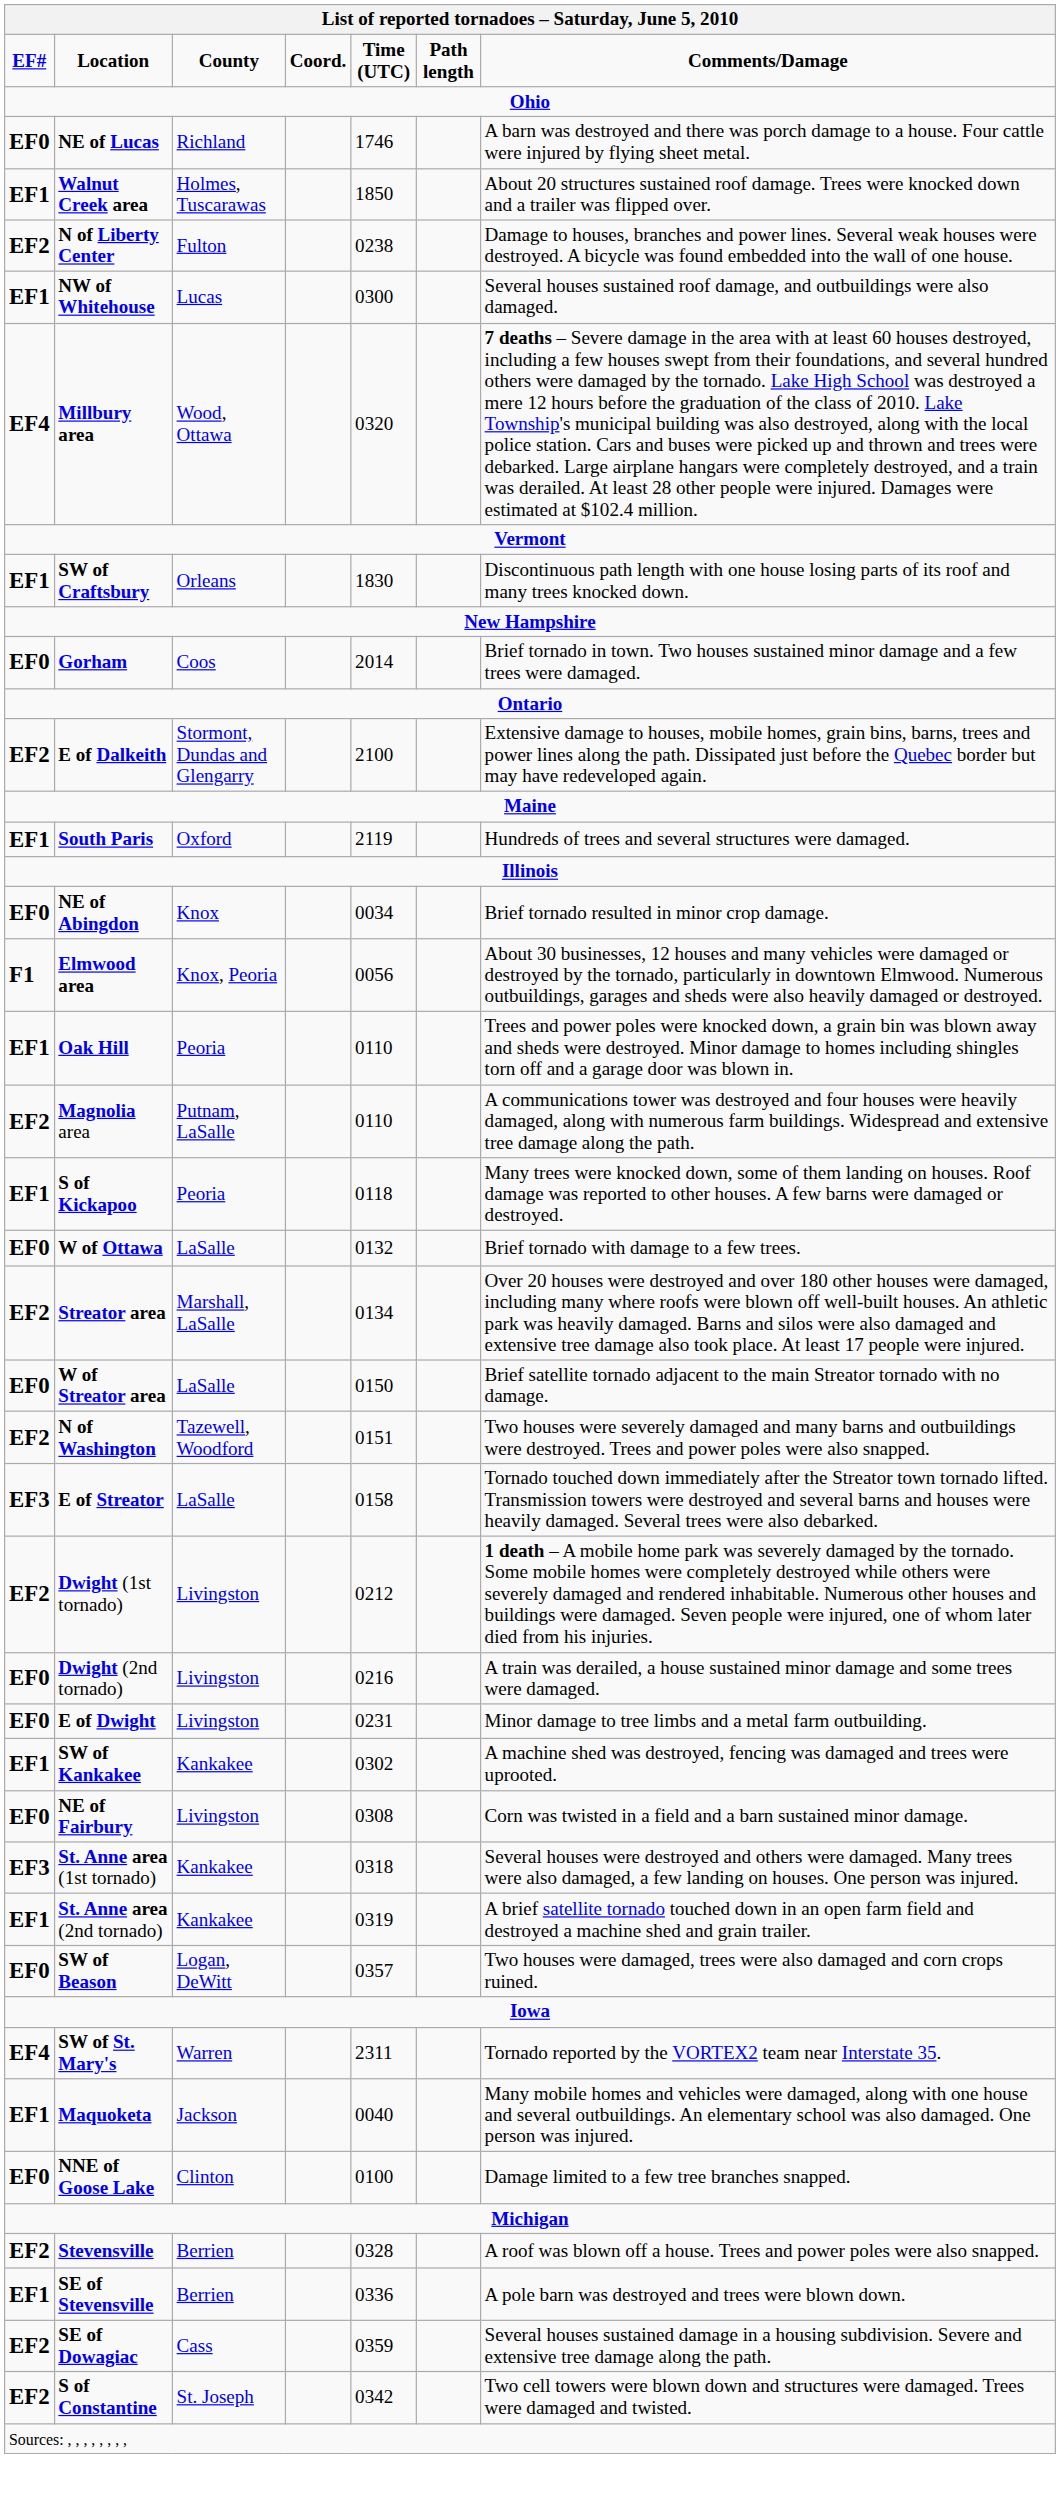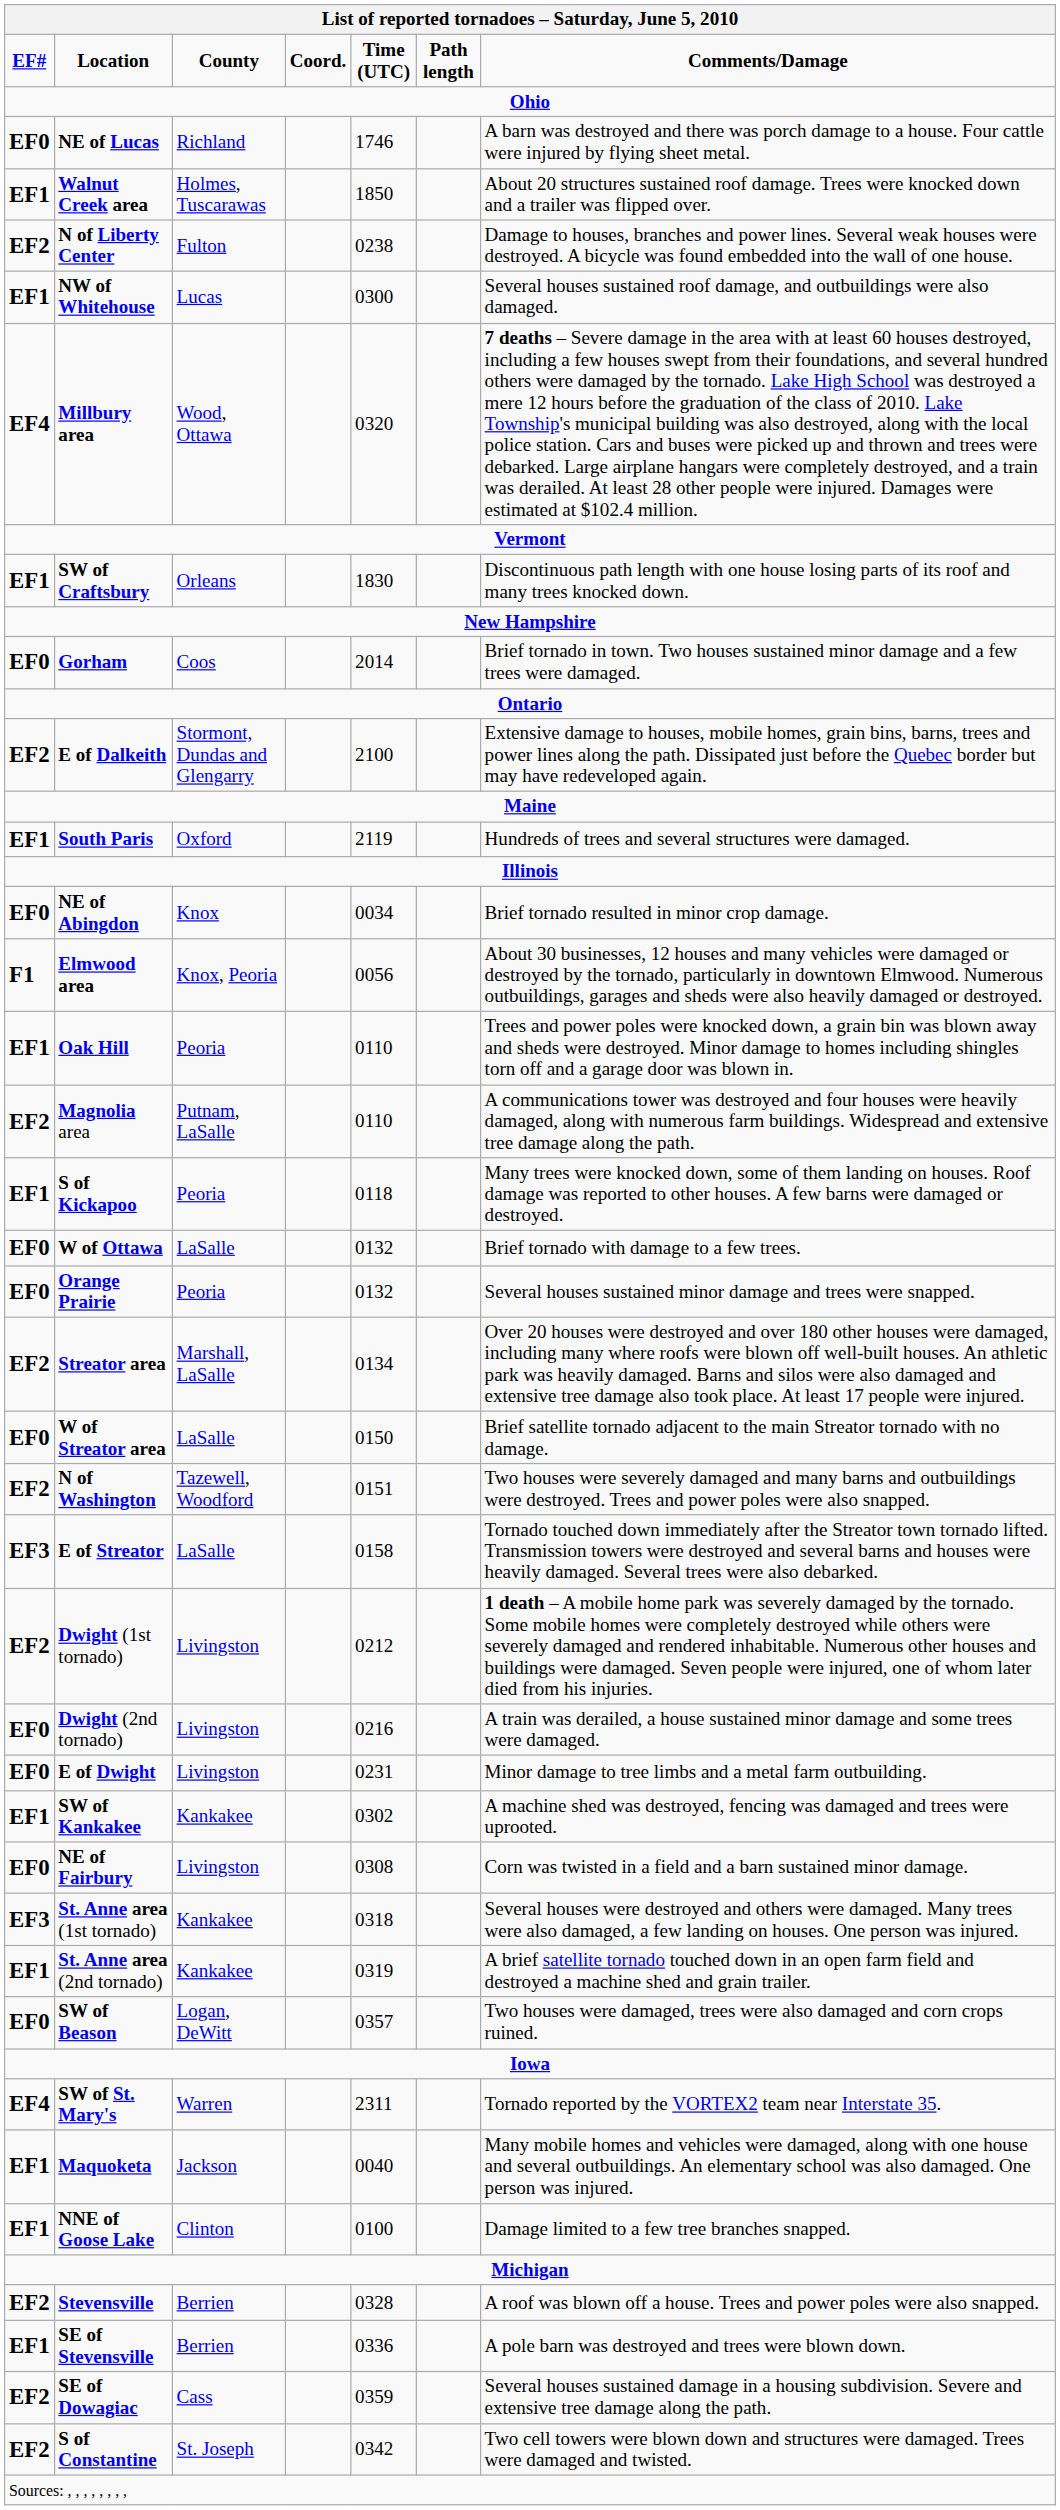+ row: EF0 | Orange Prairie | Peoria | 0132 | Several houses sustained minor damage and trees were snapped.
NNE of Goose Lake | EF#: EF0 -> EF1
